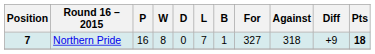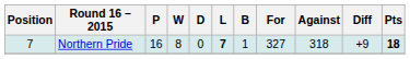Northern Pride | Position: bold -> normal
Northern Pride | L: normal -> bold
